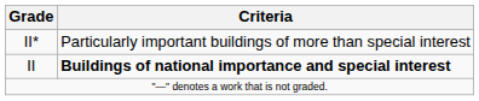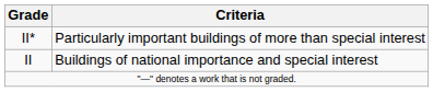II | Criteria: bold -> normal
